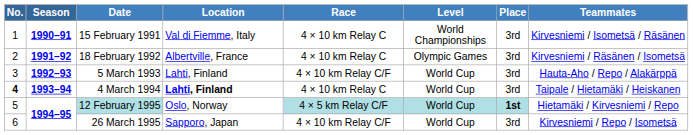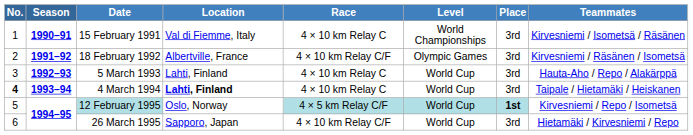18 February 1992 | Race: 4 × 10 km Relay C -> 4 × 10 km Relay C/F
5 March 1993 | Race: 4 × 10 km Relay C/F -> 4 × 10 km Relay C
12 February 1995 | Teammates: Hietamäki / Kirvesniemi / Repo -> Kirvesniemi / Repo / Isometsä
26 March 1995 | Teammates: Kirvesniemi / Repo / Isometsä -> Hietamäki / Kirvesniemi / Repo
